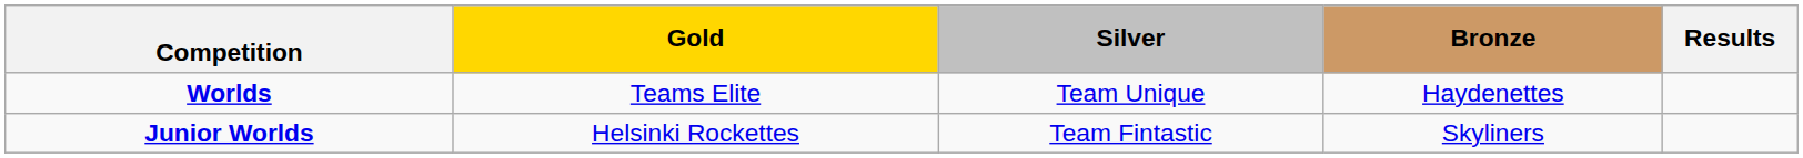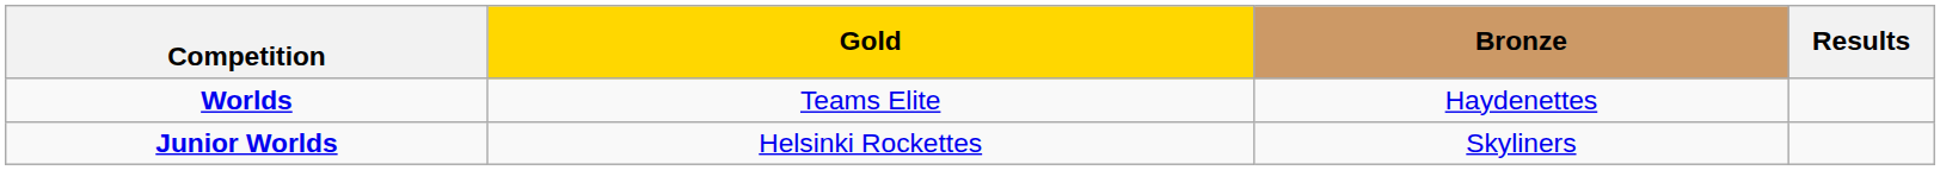- column: Silver | Team Unique | Team Fintastic
